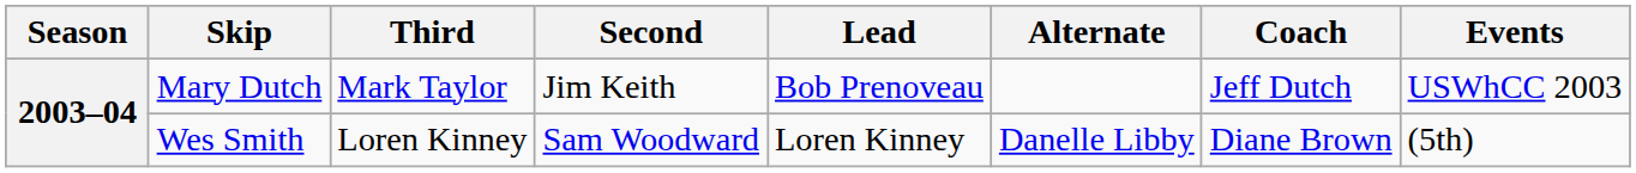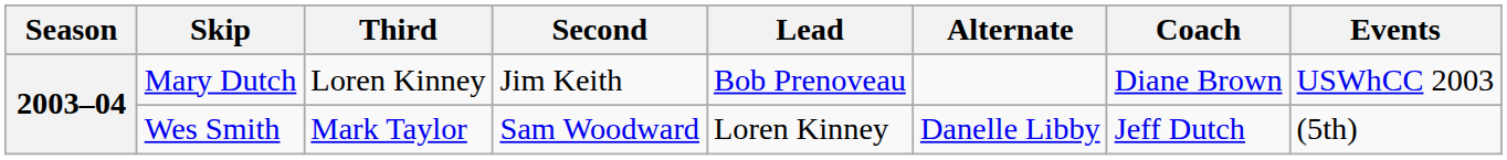Mary Dutch | Third: Mark Taylor -> Loren Kinney
Mary Dutch | Coach: Jeff Dutch -> Diane Brown
Wes Smith | Third: Loren Kinney -> Mark Taylor
Wes Smith | Coach: Diane Brown -> Jeff Dutch
